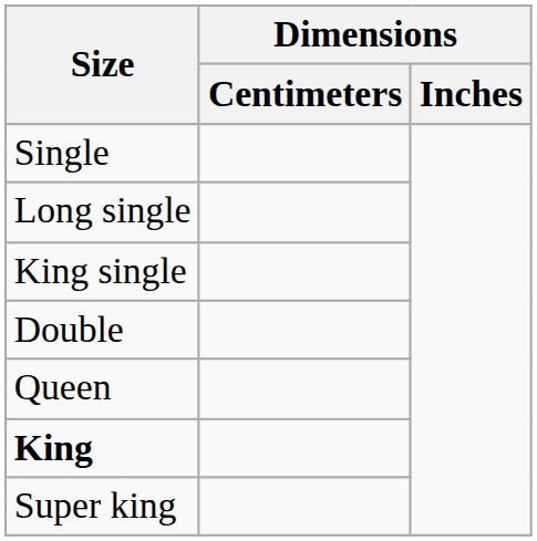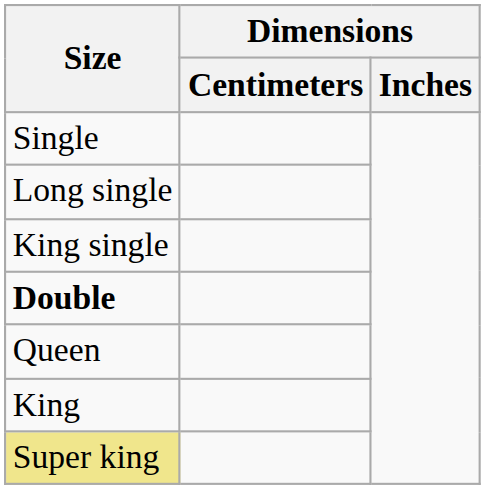Double | Size: normal -> bold
King | Size: bold -> normal
Super king | Size: no background -> khaki background
